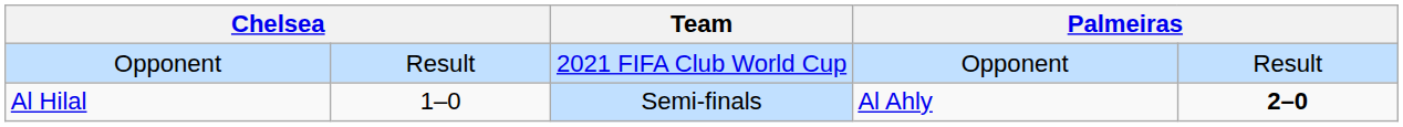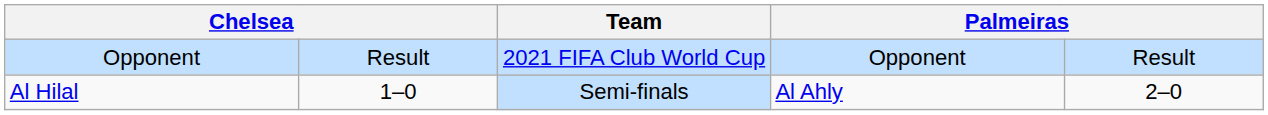Al Hilal | column 5: bold -> normal
